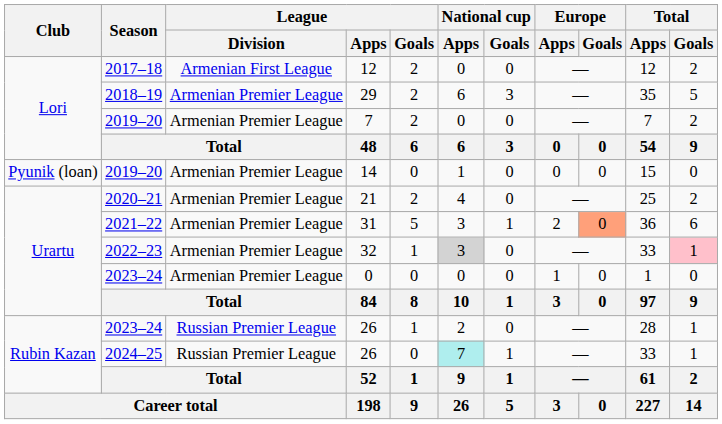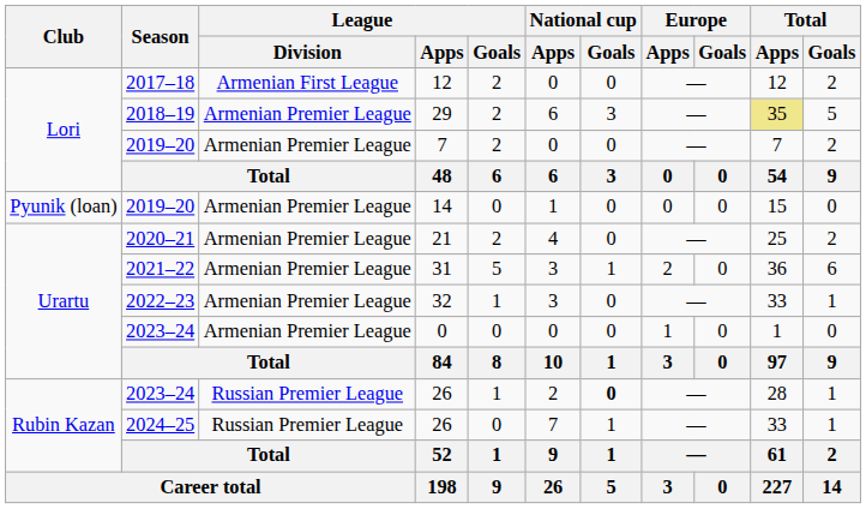29 | Total / Apps: no background -> khaki background
31 | Europe / Goals: lightsalmon background -> no background
32 | National cup / Apps: lightgrey background -> no background
32 | Total / Goals: pink background -> no background
2023–24 / 26 | National cup / Goals: normal -> bold
2024–25 / 26 | National cup / Apps: paleturquoise background -> no background
